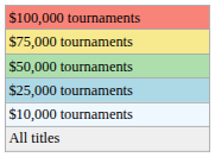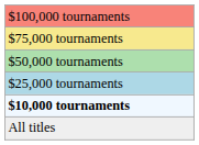row 5 | column 1: normal -> bold
